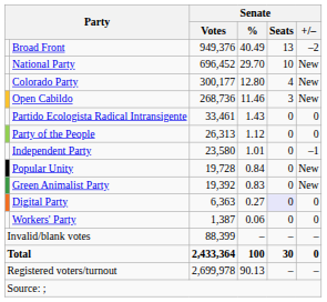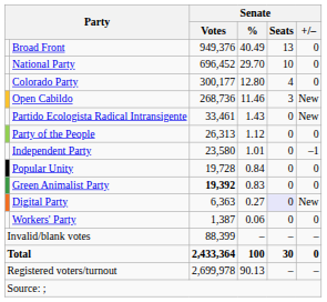Broad Front | Senate / +/–: –2 -> 0
National Party | Senate / +/–: New -> 0
Colorado Party | Senate / +/–: New -> 0
Partido Ecologista Radical Intransigente | Senate / +/–: 0 -> New
Popular Unity | Senate / +/–: New -> 0
Green Animalist Party | Senate / Votes: normal -> bold
Green Animalist Party | Senate / +/–: New -> 0
Digital Party | Senate / +/–: 0 -> New
